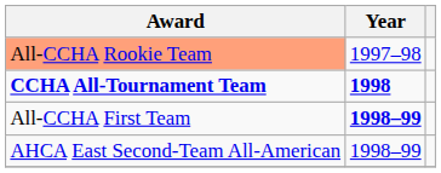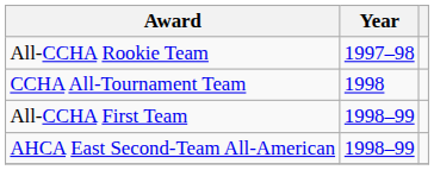row 2 | Award: lightsalmon background -> no background
row 3 | Award: bold -> normal
row 3 | Year: bold -> normal
row 4 | Year: bold -> normal
